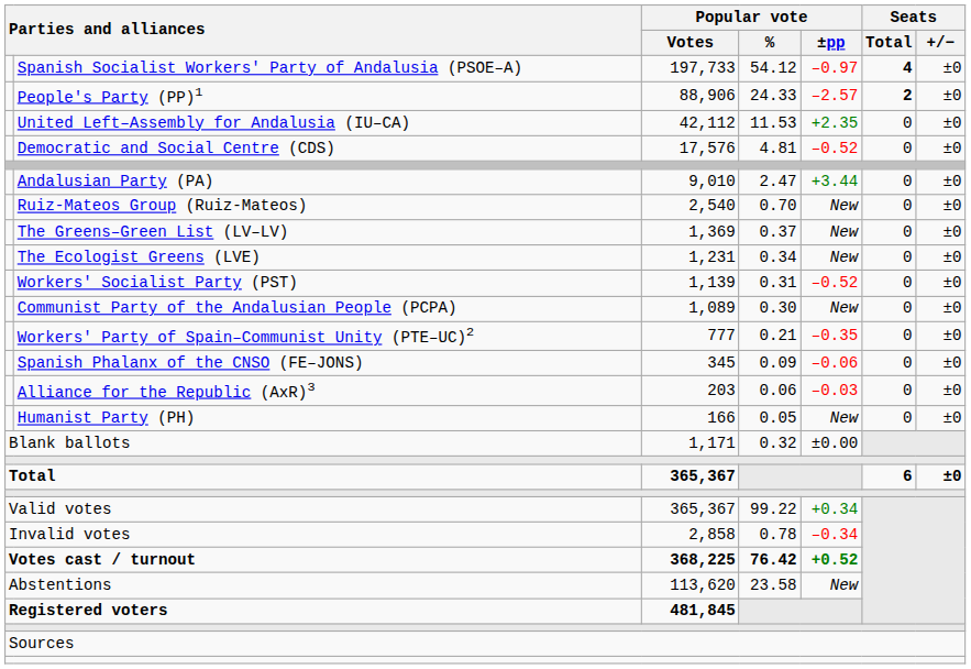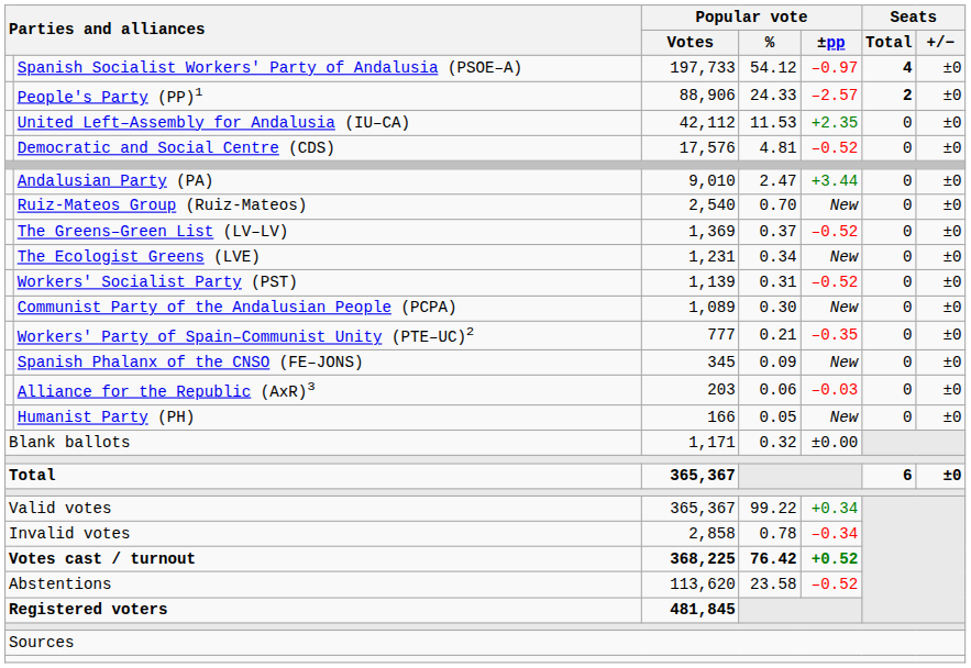The Greens–Green List (LV–LV) | Popular vote / ±pp: New -> –0.52
Spanish Phalanx of the CNSO (FE–JONS) | Popular vote / ±pp: –0.06 -> New
Abstentions | Popular vote / ±pp: New -> –0.52
